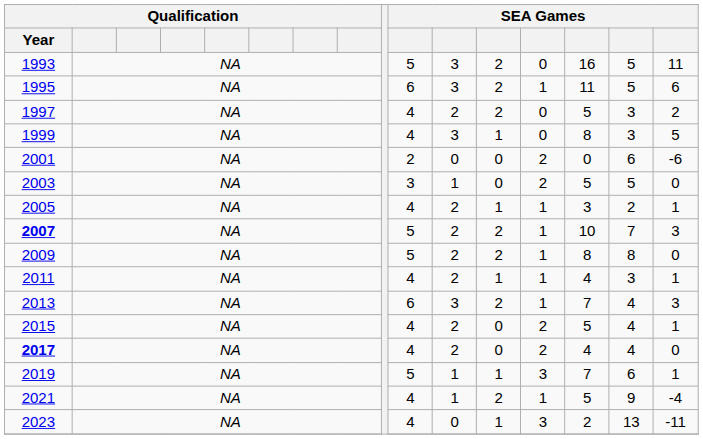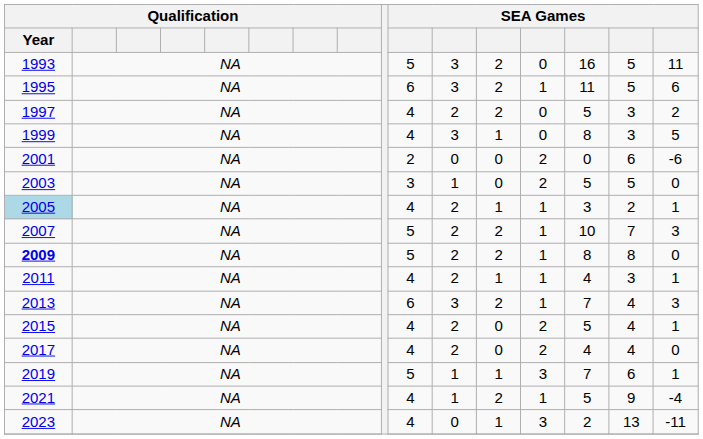2005 | Qualification / Year: no background -> lightblue background
2007 | Qualification / Year: bold -> normal
2009 | Qualification / Year: normal -> bold
2017 | Qualification / Year: bold -> normal
